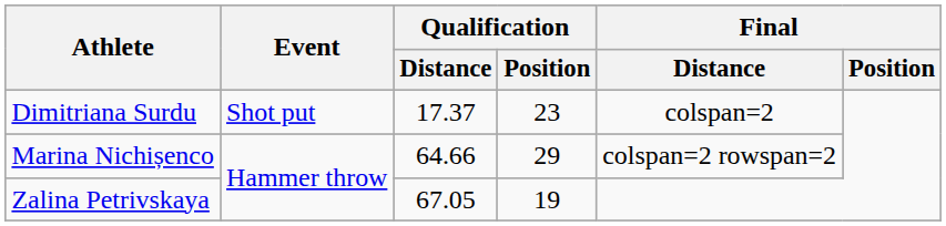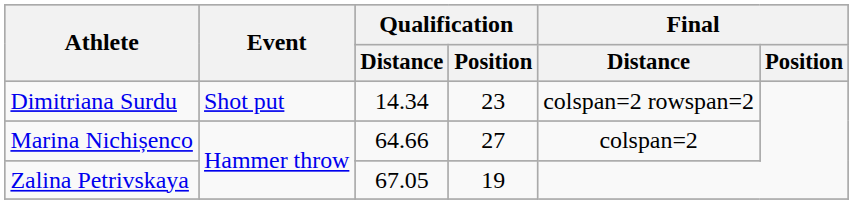Dimitriana Surdu | Qualification / Distance: 17.37 -> 14.34
Dimitriana Surdu | Final / Distance: colspan=2 -> colspan=2 rowspan=2
Marina Nichișenco | Qualification / Position: 29 -> 27
Marina Nichișenco | Final / Distance: colspan=2 rowspan=2 -> colspan=2
